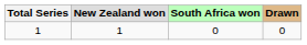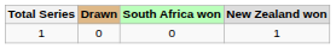columns swapped: New Zealand won <-> Drawn
